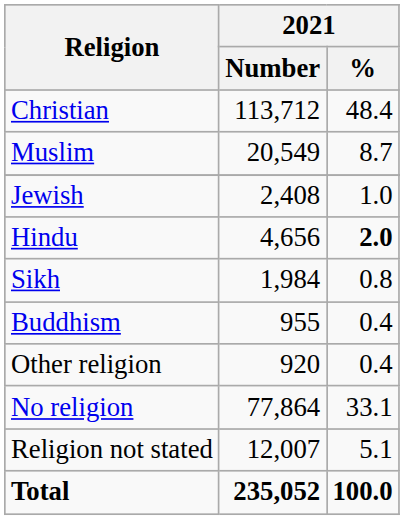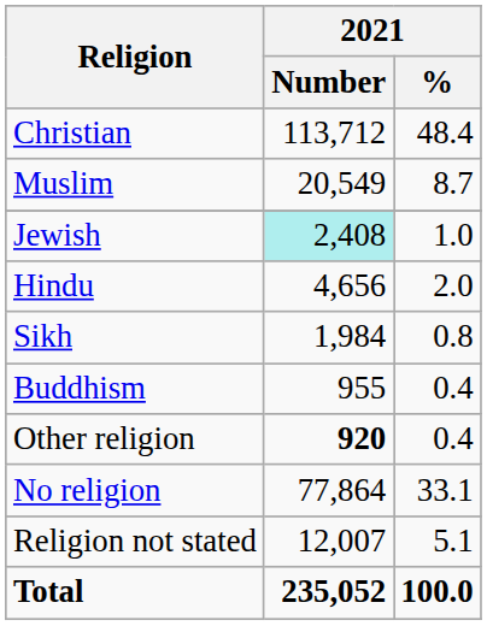Jewish | 2021 / Number: no background -> paleturquoise background
Hindu | 2021 / %: bold -> normal
Other religion | 2021 / Number: normal -> bold
